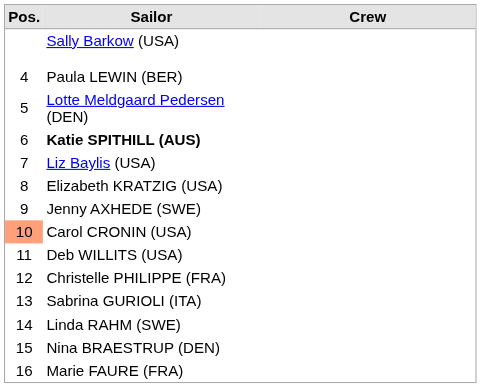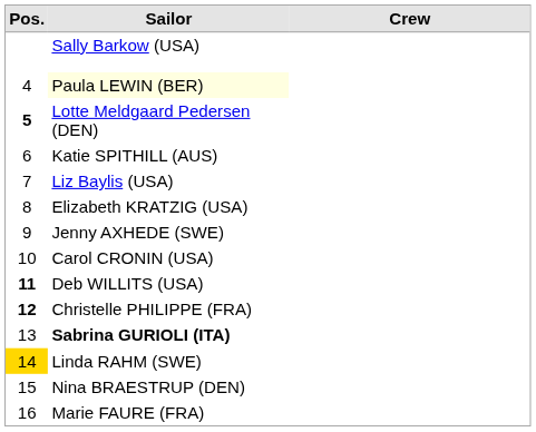Paula LEWIN (BER) | Sailor: no background -> lightyellow background
Lotte Meldgaard Pedersen (DEN) | Pos.: normal -> bold
Katie SPITHILL (AUS) | Sailor: bold -> normal
Carol CRONIN (USA) | Pos.: lightsalmon background -> no background
Deb WILLITS (USA) | Pos.: normal -> bold
Christelle PHILIPPE (FRA) | Pos.: normal -> bold
Sabrina GURIOLI (ITA) | Sailor: normal -> bold
Linda RAHM (SWE) | Pos.: no background -> gold background
